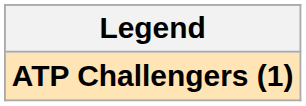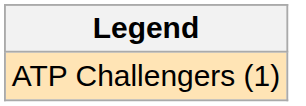row 2 | column 1: bold -> normal
